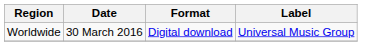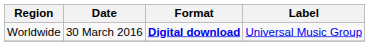Worldwide | Format: normal -> bold
